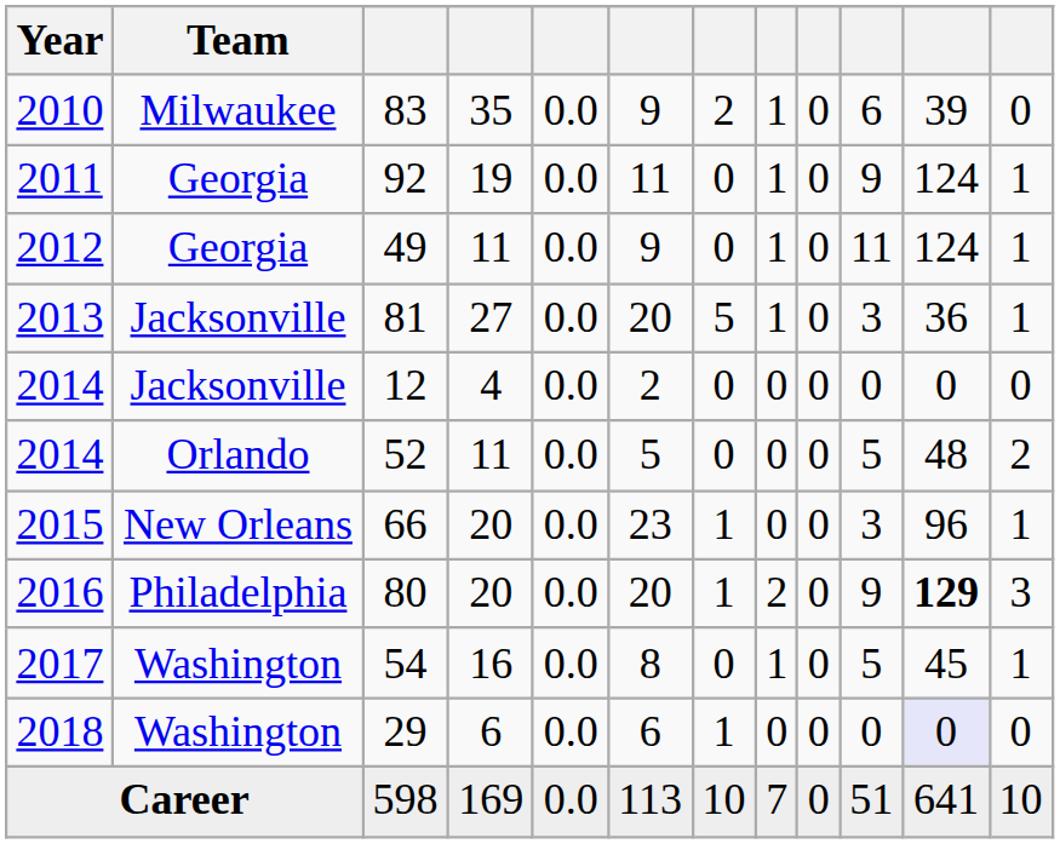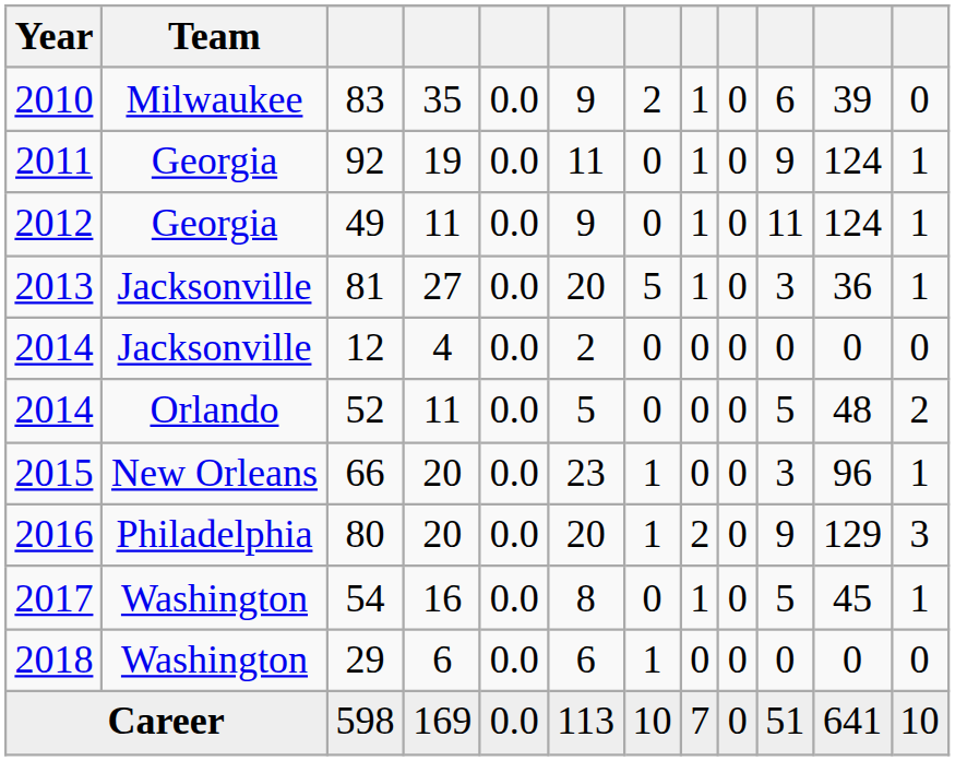80 | column 11: bold -> normal
29 | column 11: lavender background -> no background
